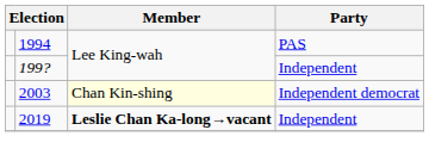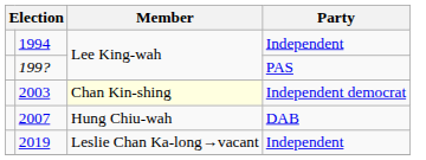1994 | Party: PAS -> Independent
199? | Party: Independent -> PAS
+ row: 2007 | Hung Chiu-wah | DAB
2019 | Member: bold -> normal
